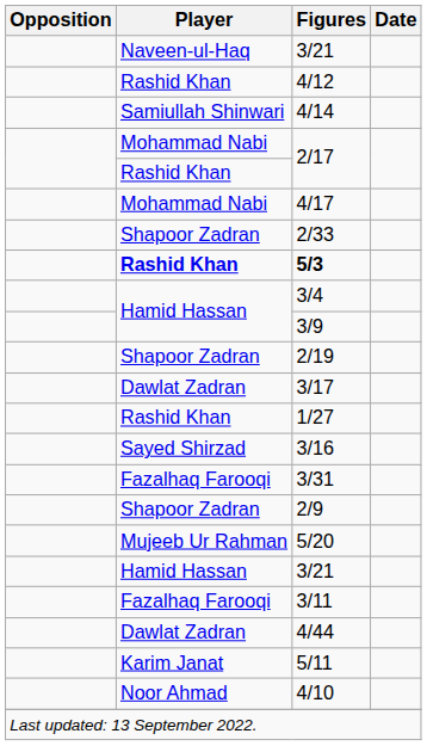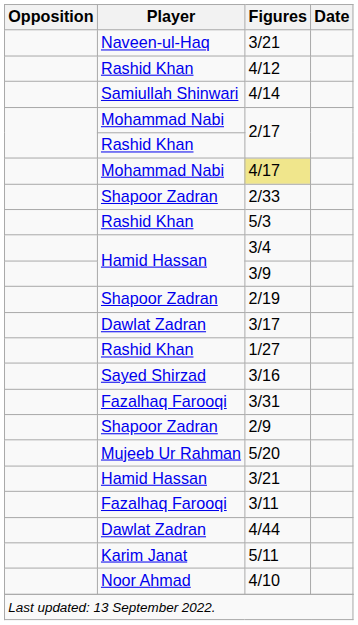4/17 | Figures: no background -> khaki background
5/3 | Player: bold -> normal
5/3 | Figures: bold -> normal
